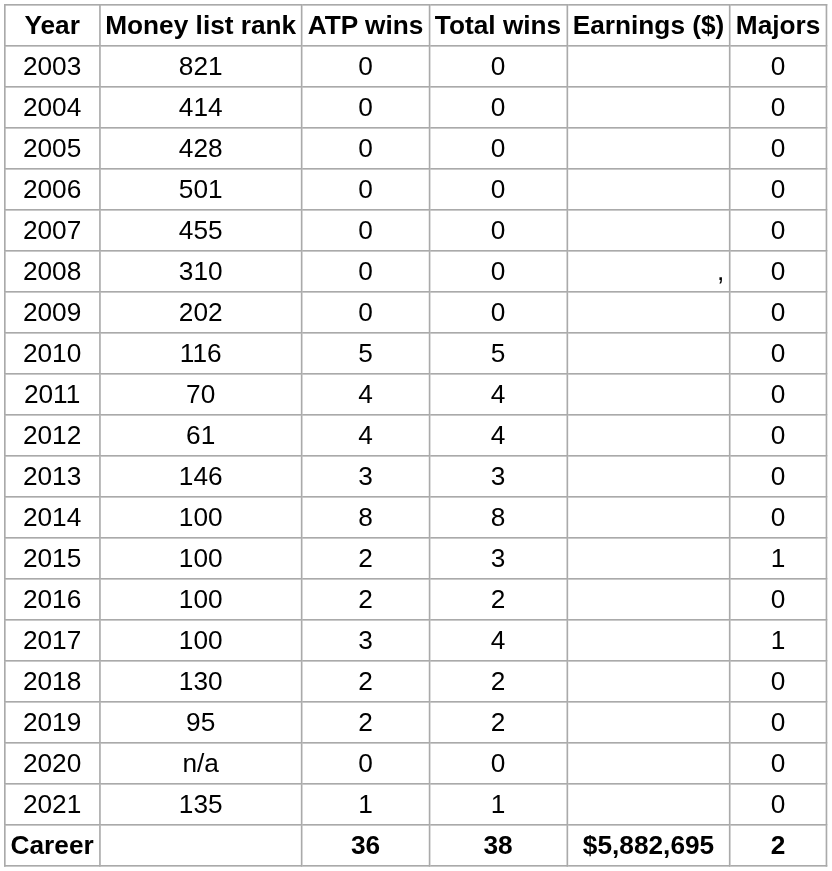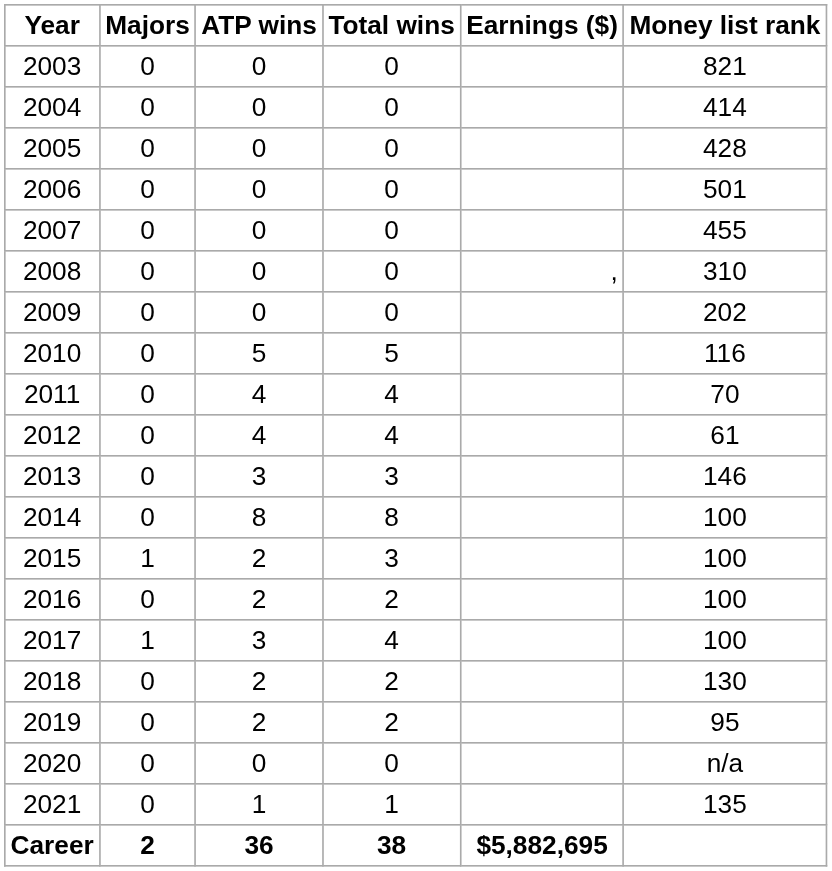columns swapped: Majors <-> Money list rank
